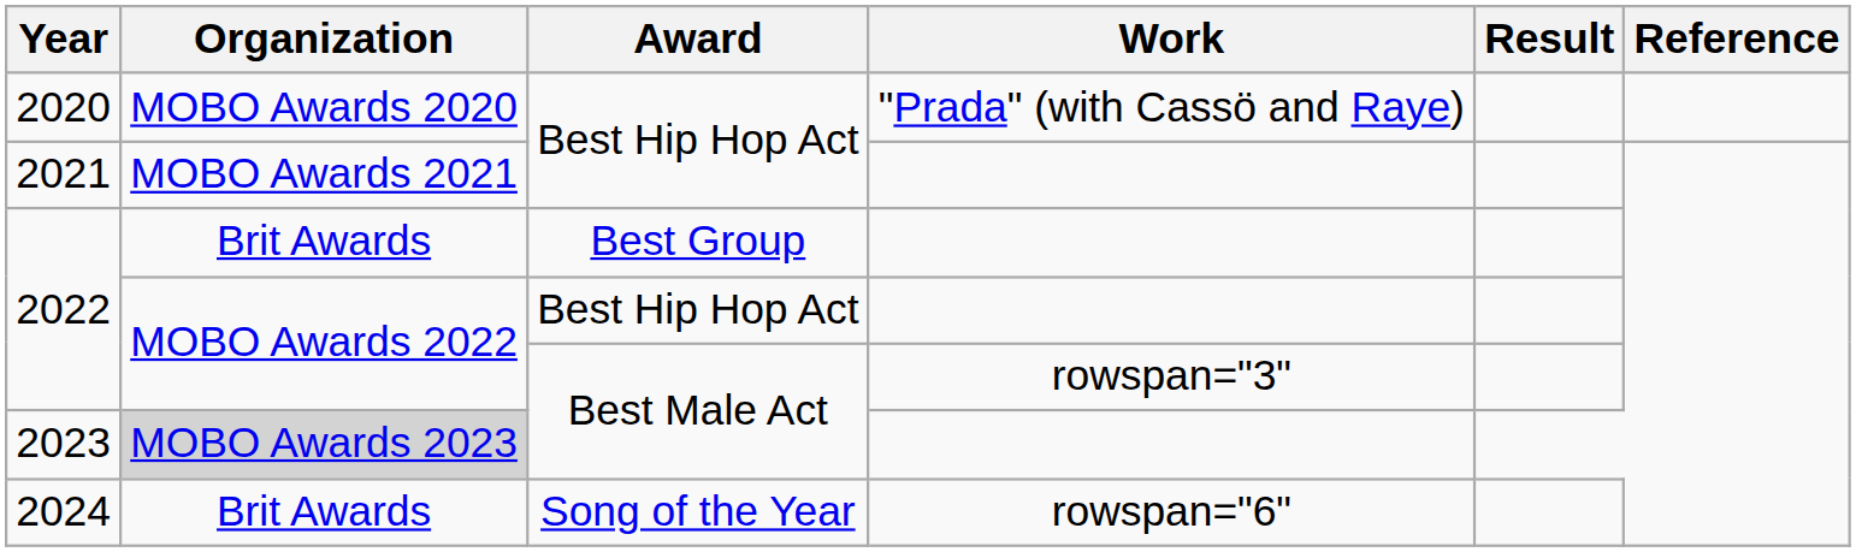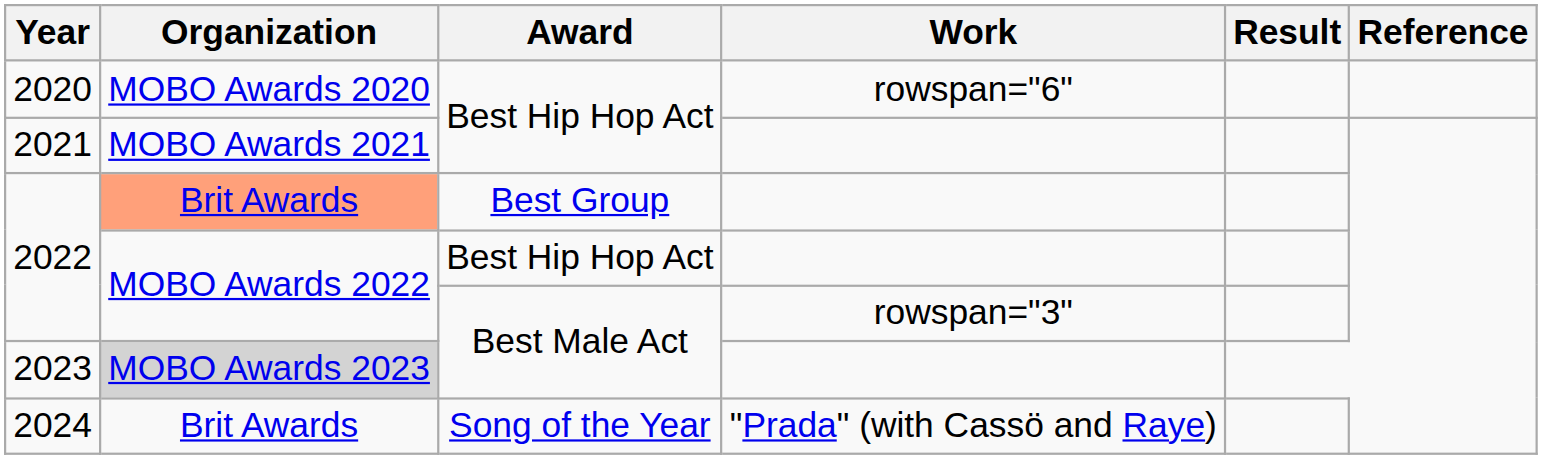2020 | Work: "Prada" (with Cassö and Raye) -> rowspan="6"
2022 / Best Group | Organization: no background -> lightsalmon background
2024 | Work: rowspan="6" -> "Prada" (with Cassö and Raye)
